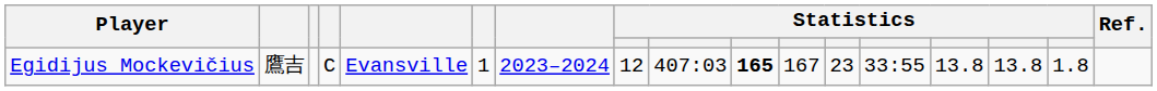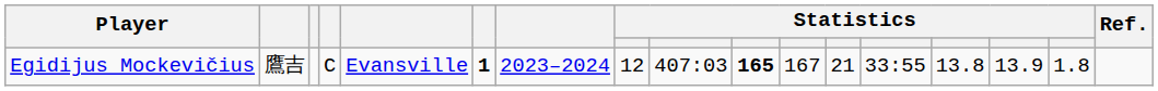Egidijus Mockevičius | column 6: normal -> bold
Egidijus Mockevičius | column 12: 23 -> 21
Egidijus Mockevičius | column 15: 13.8 -> 13.9
